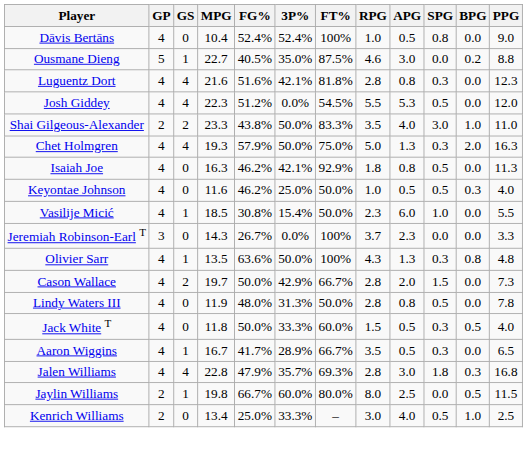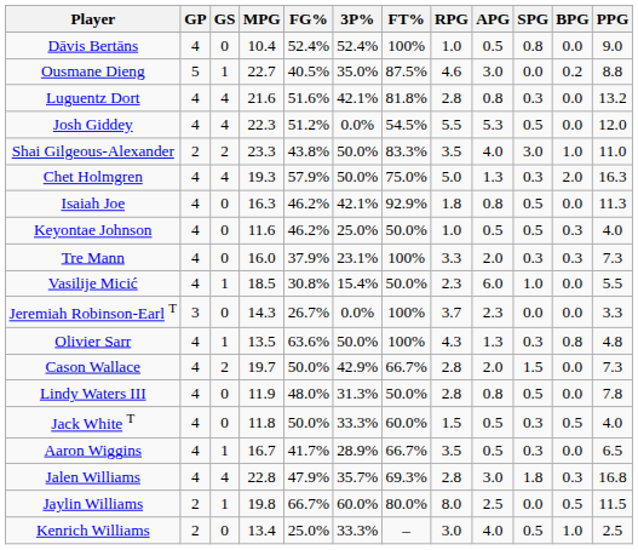Luguentz Dort | PPG: 12.3 -> 13.2
+ row: Tre Mann | 4 | 0 | 16.0 | 37.9% | 23.1% | 100% | 3.3 | 2.0 | 0.3 | 0.3 | 7.3
